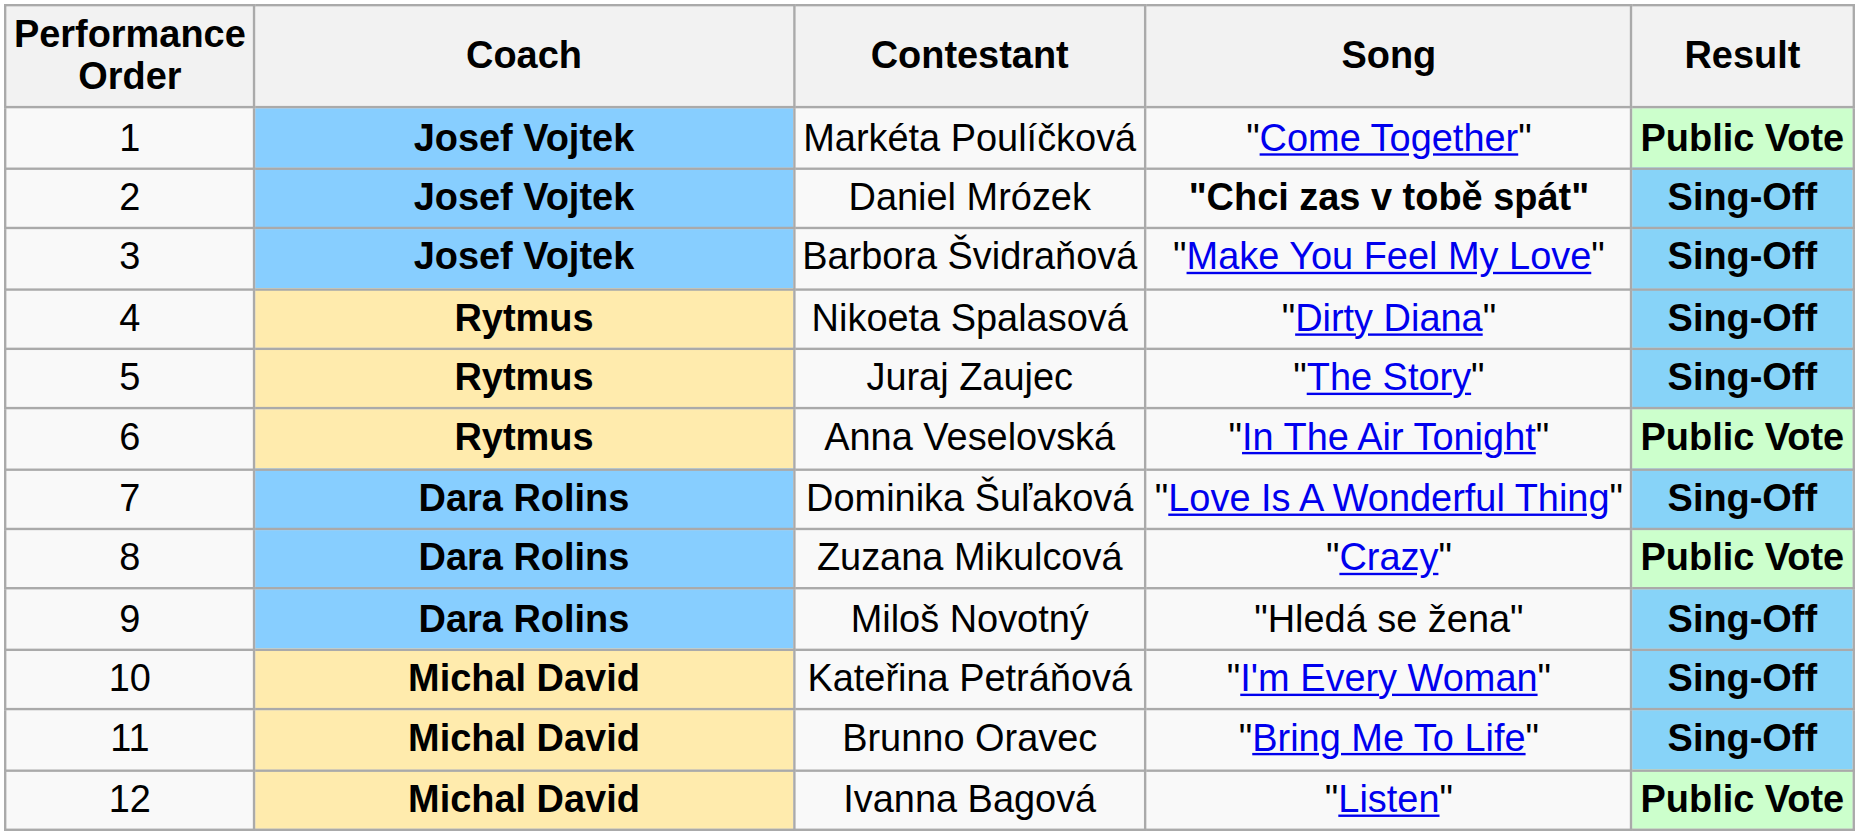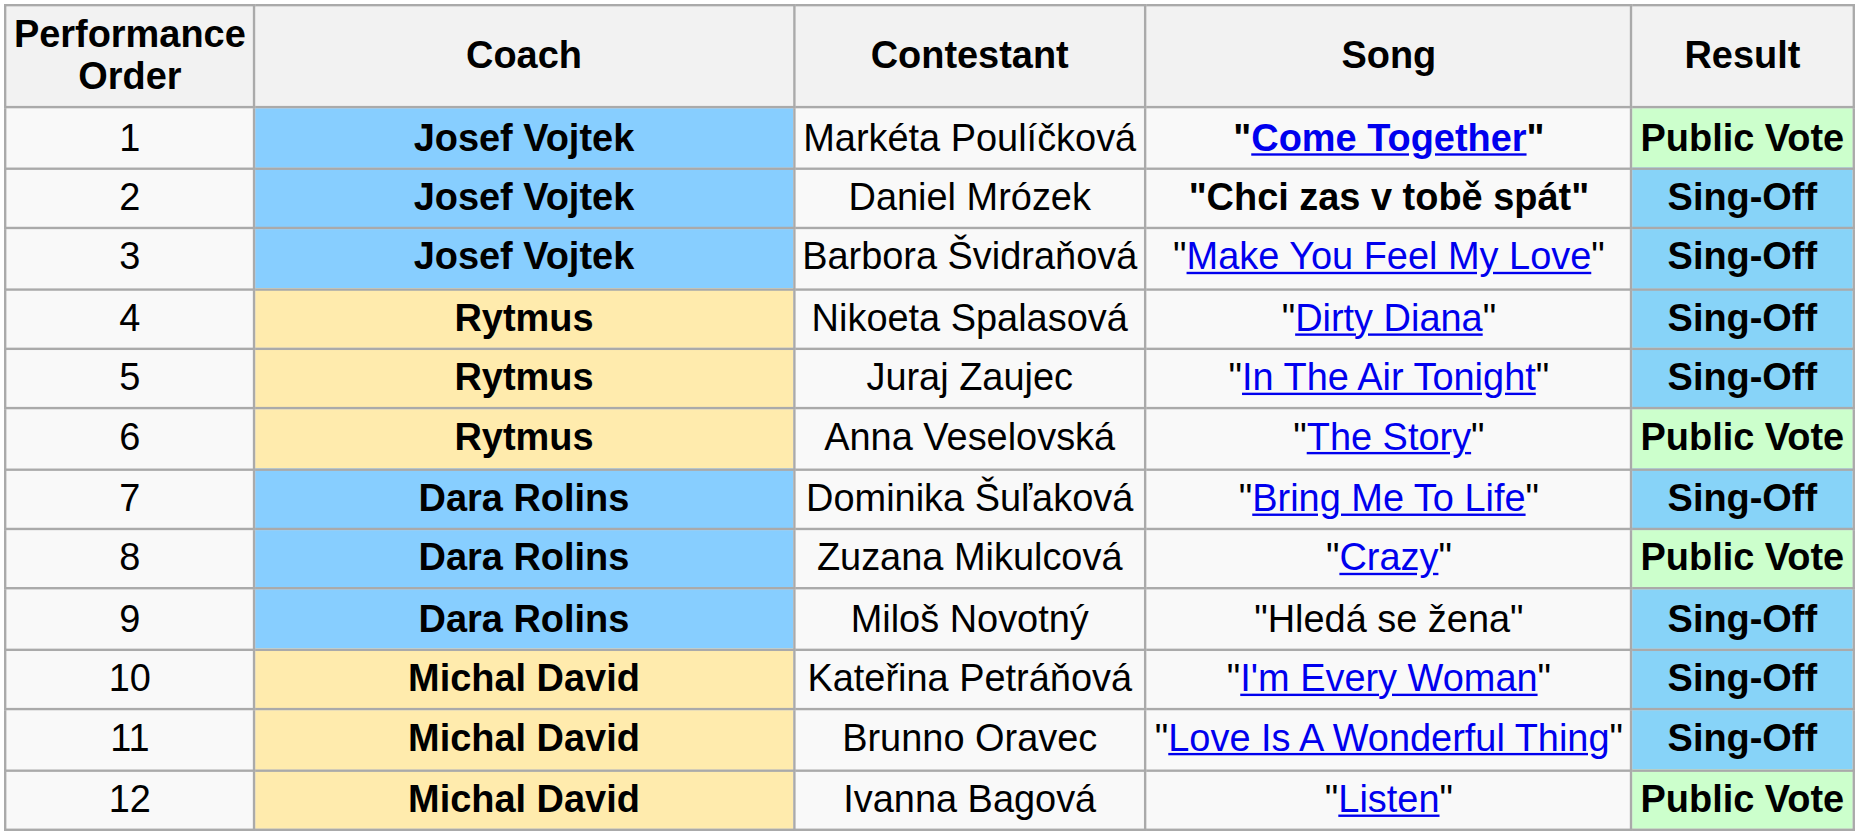Markéta Poulíčková | Song: normal -> bold
Juraj Zaujec | Song: "The Story" -> "In The Air Tonight"
Anna Veselovská | Song: "In The Air Tonight" -> "The Story"
Dominika Šuľaková | Song: "Love Is A Wonderful Thing" -> "Bring Me To Life"
Brunno Oravec | Song: "Bring Me To Life" -> "Love Is A Wonderful Thing"
